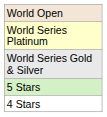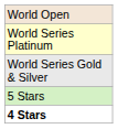row 5 | column 1: normal -> bold
